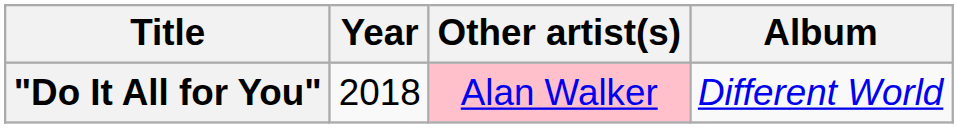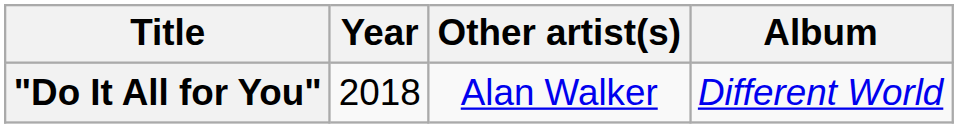row 2 | Other artist(s): pink background -> no background
